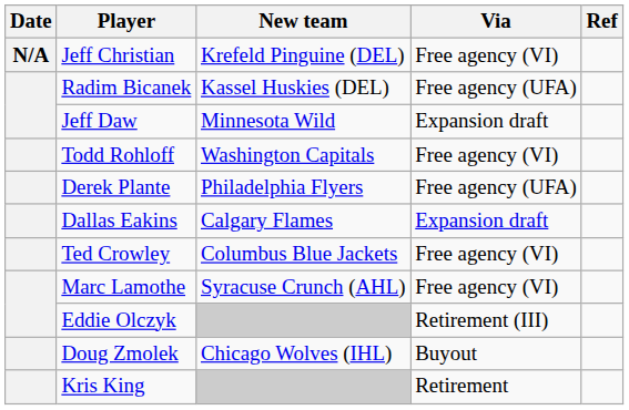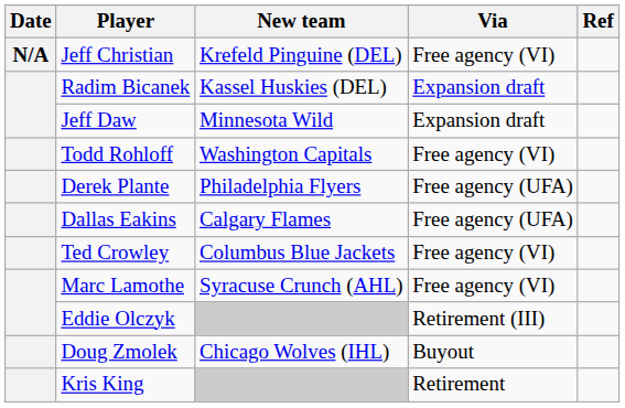Radim Bicanek | Via: Free agency (UFA) -> Expansion draft
Dallas Eakins | Via: Expansion draft -> Free agency (UFA)
